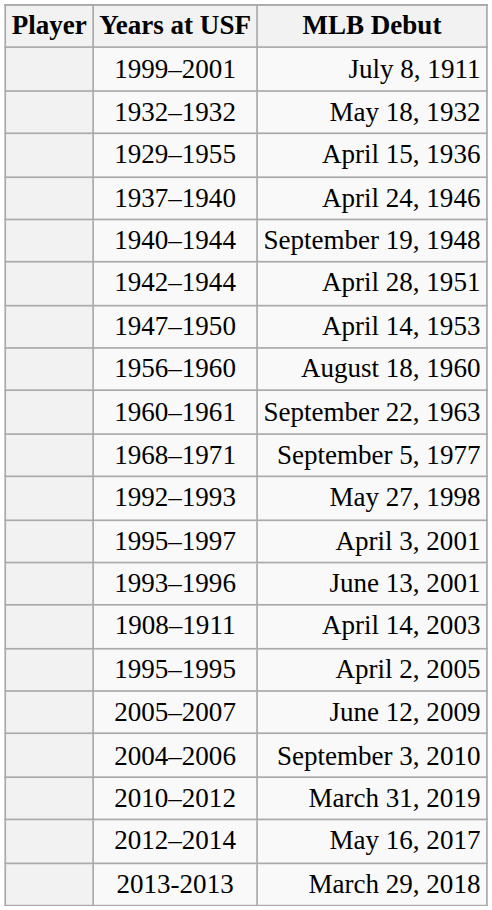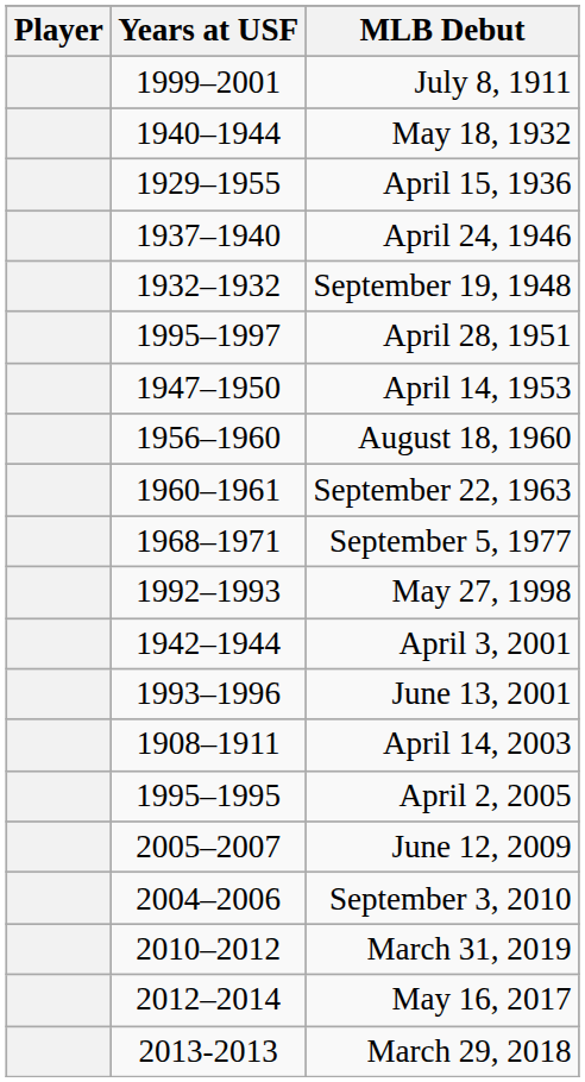May 18, 1932 | Years at USF: 1932–1932 -> 1940–1944
September 19, 1948 | Years at USF: 1940–1944 -> 1932–1932
April 28, 1951 | Years at USF: 1942–1944 -> 1995–1997
April 3, 2001 | Years at USF: 1995–1997 -> 1942–1944
